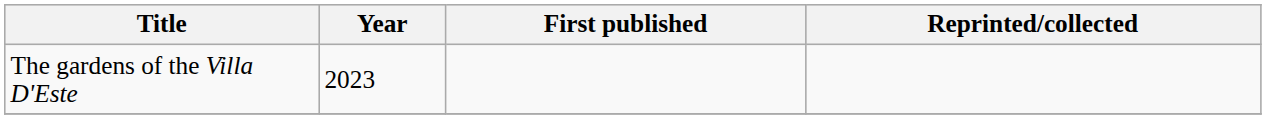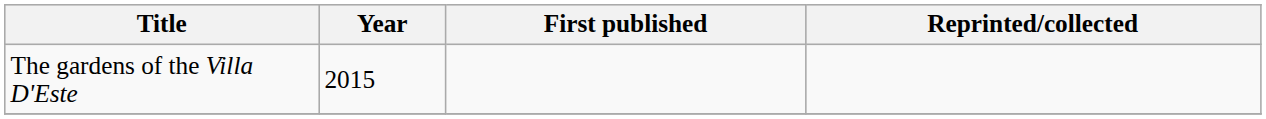The gardens of the Villa D'Este | Year: 2023 -> 2015
